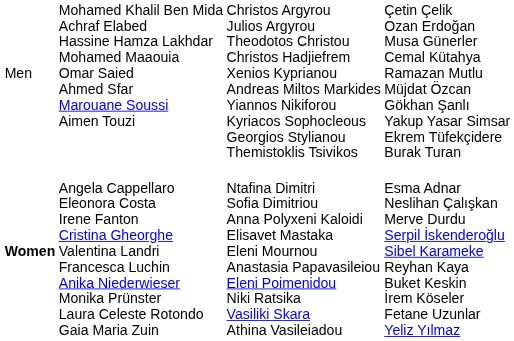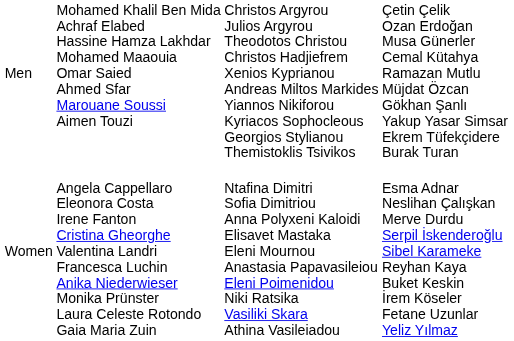Women | column 1: bold -> normal
